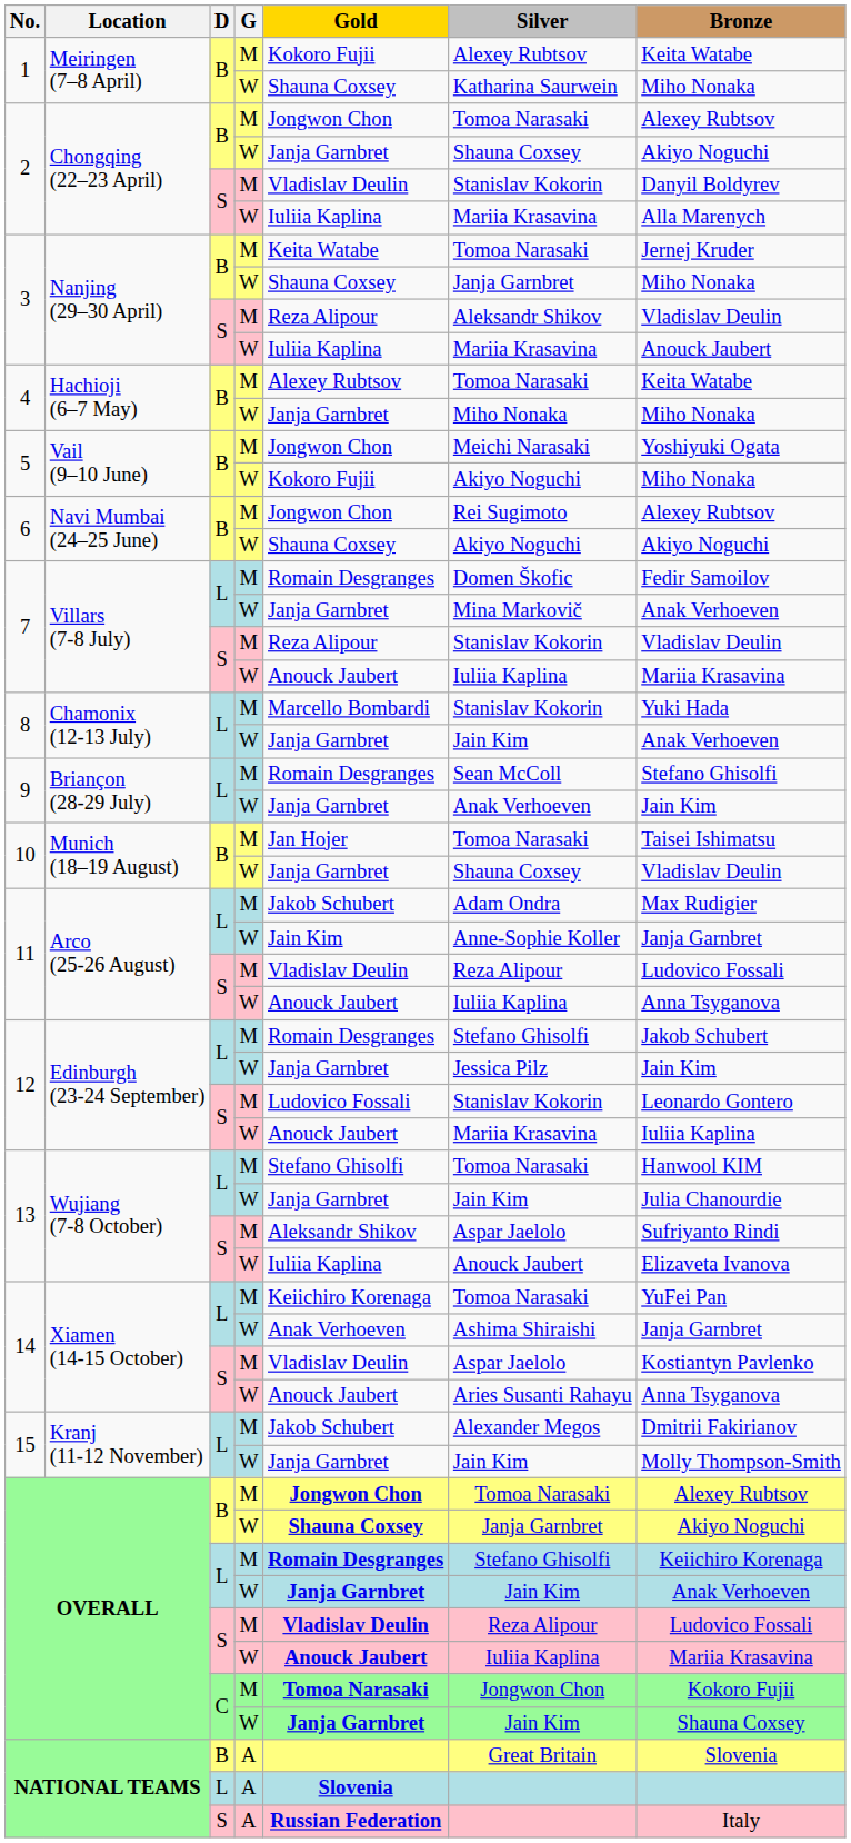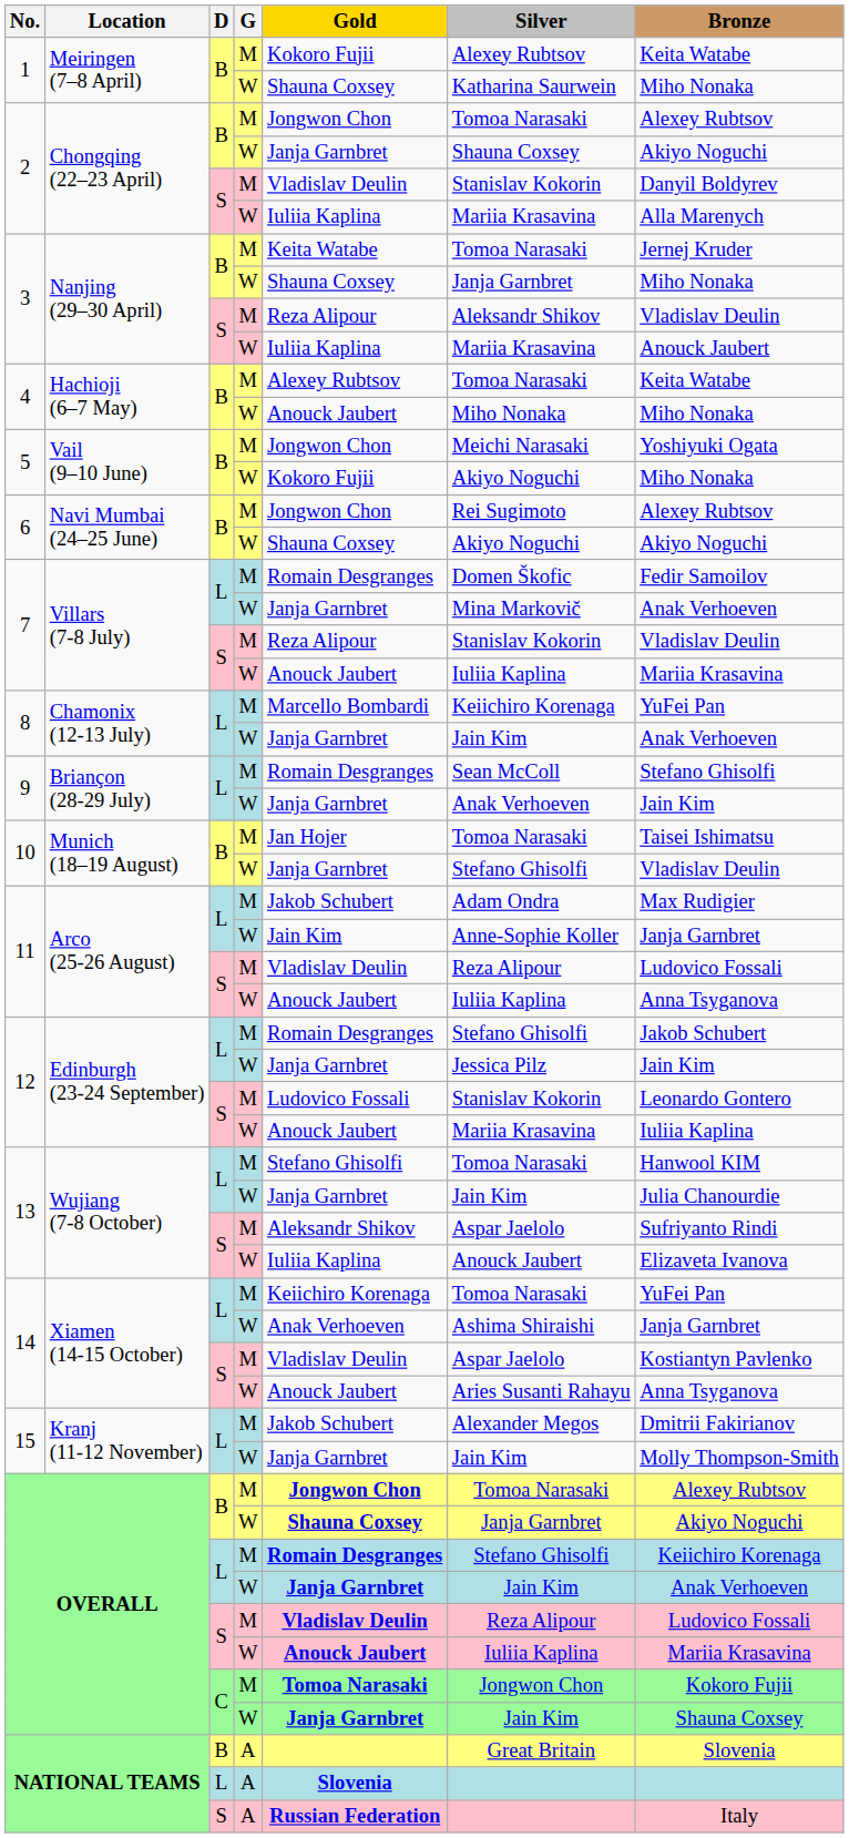4 / W | Gold: Janja Garnbret -> Anouck Jaubert
8 / M | Silver: Stanislav Kokorin -> Keiichiro Korenaga
8 / M | Bronze: Yuki Hada -> YuFei Pan
10 / W | Silver: Shauna Coxsey -> Stefano Ghisolfi
